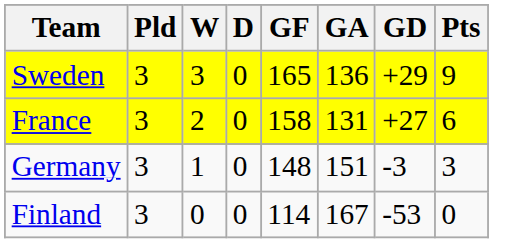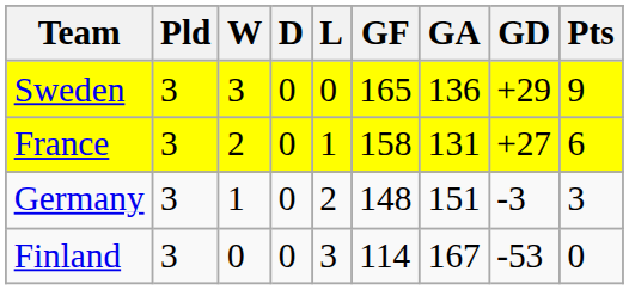+ column: L | 0 | 1 | 2 | 3
